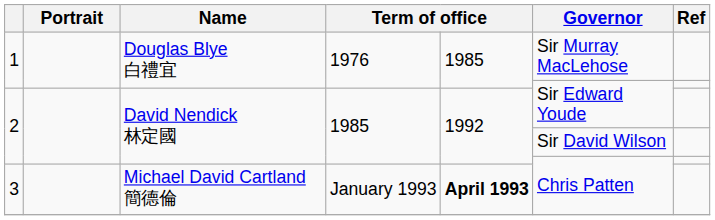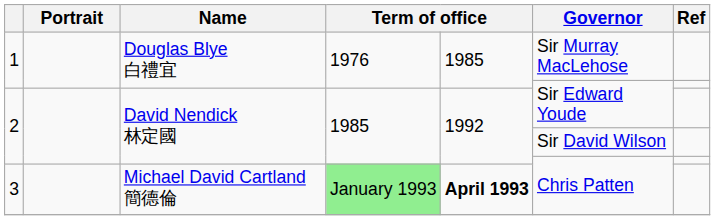3 | column 4: no background -> lightgreen background
